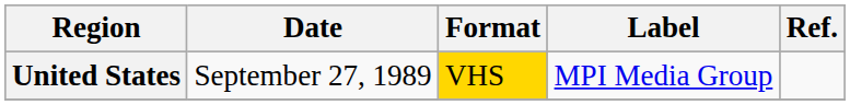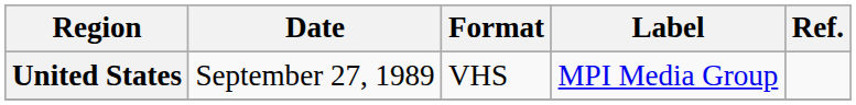United States | Format: gold background -> no background
